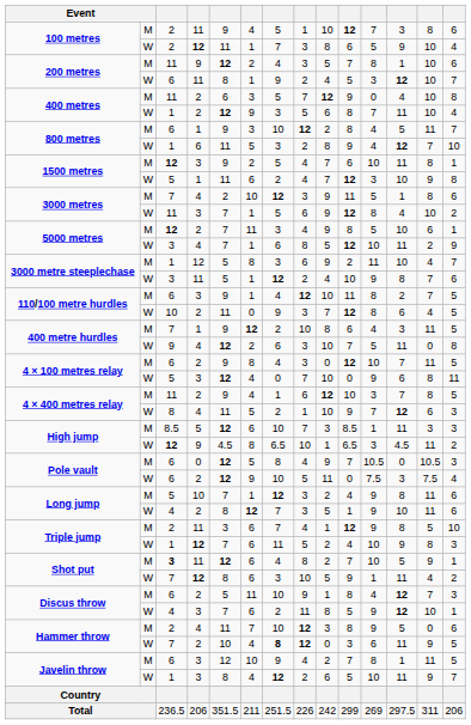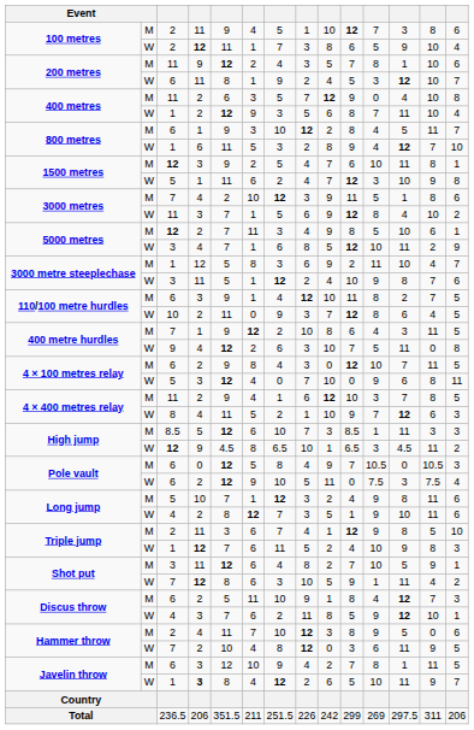Shot put / M | column 3: bold -> normal
Hammer throw / W | column 7: bold -> normal
Javelin throw / W | column 4: normal -> bold
